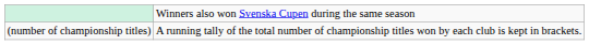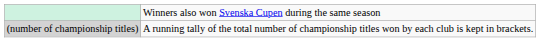row 2 | column 1: no background -> lightgrey background
